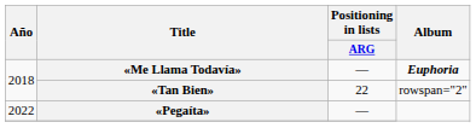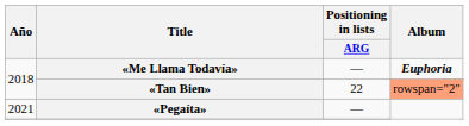«Tan Bien» | Album: no background -> lightsalmon background
«Pegaíta» | Año: 2022 -> 2021
